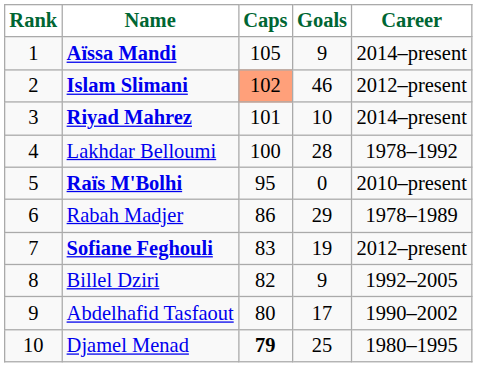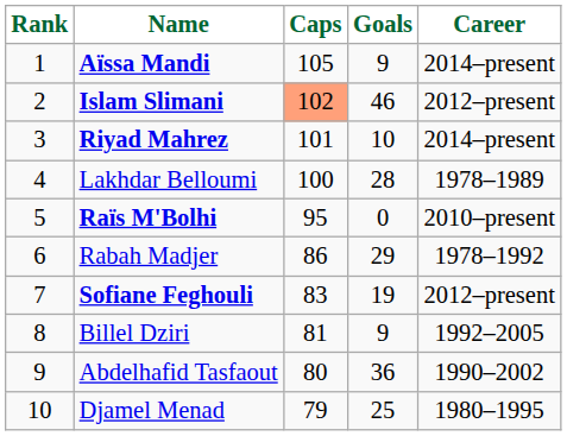Lakhdar Belloumi | Career: 1978–1992 -> 1978–1989
Rabah Madjer | Career: 1978–1989 -> 1978–1992
Billel Dziri | Caps: 82 -> 81
Abdelhafid Tasfaout | Goals: 17 -> 36
Djamel Menad | Caps: bold -> normal
